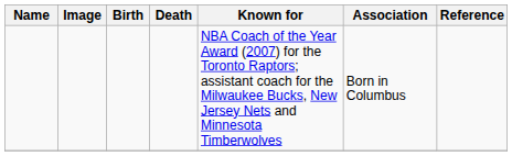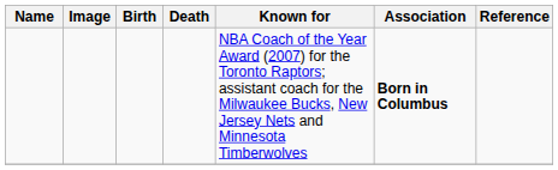row 2 | Association: normal -> bold
